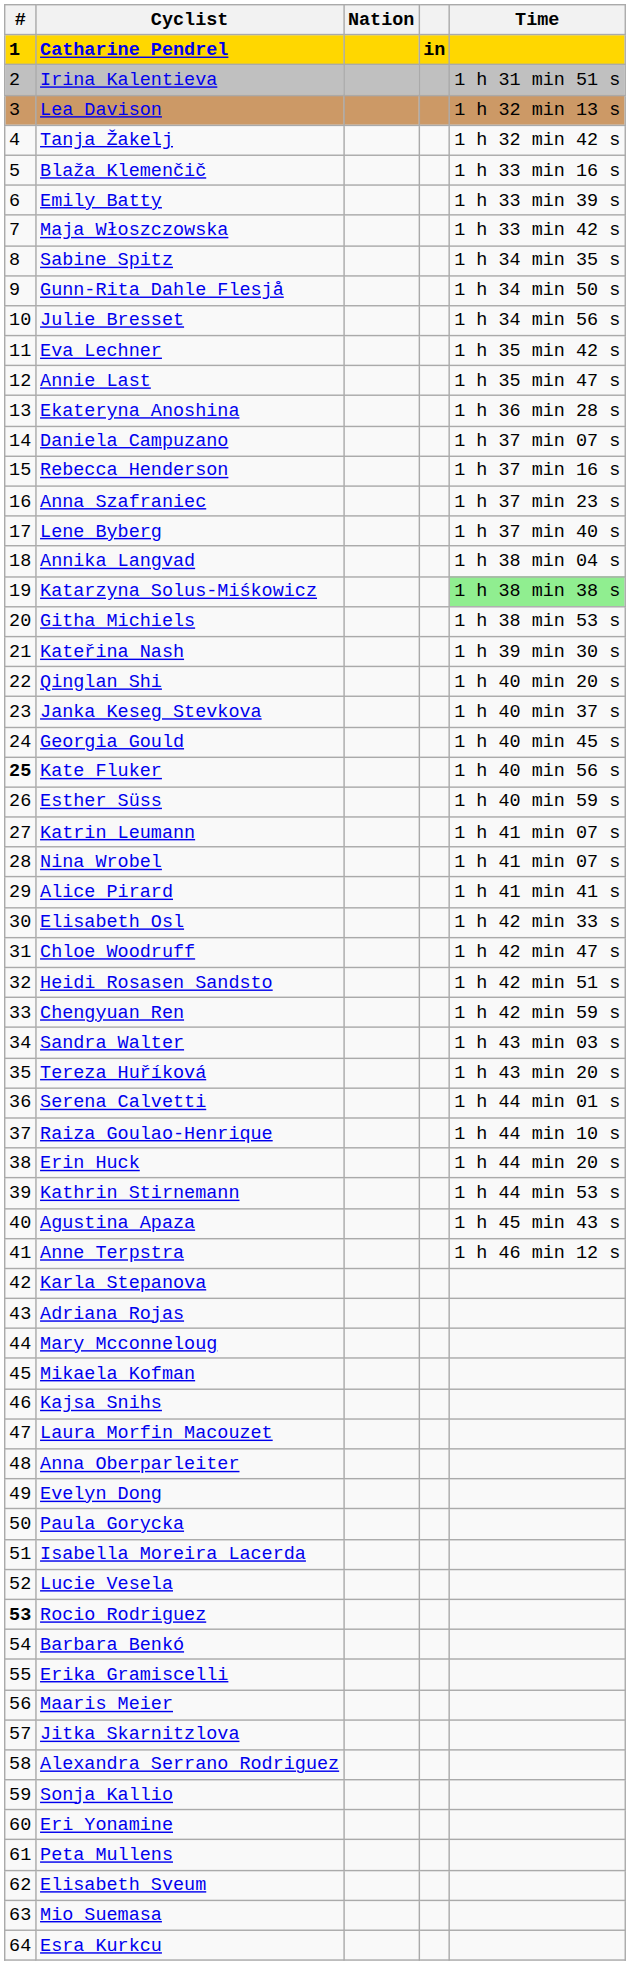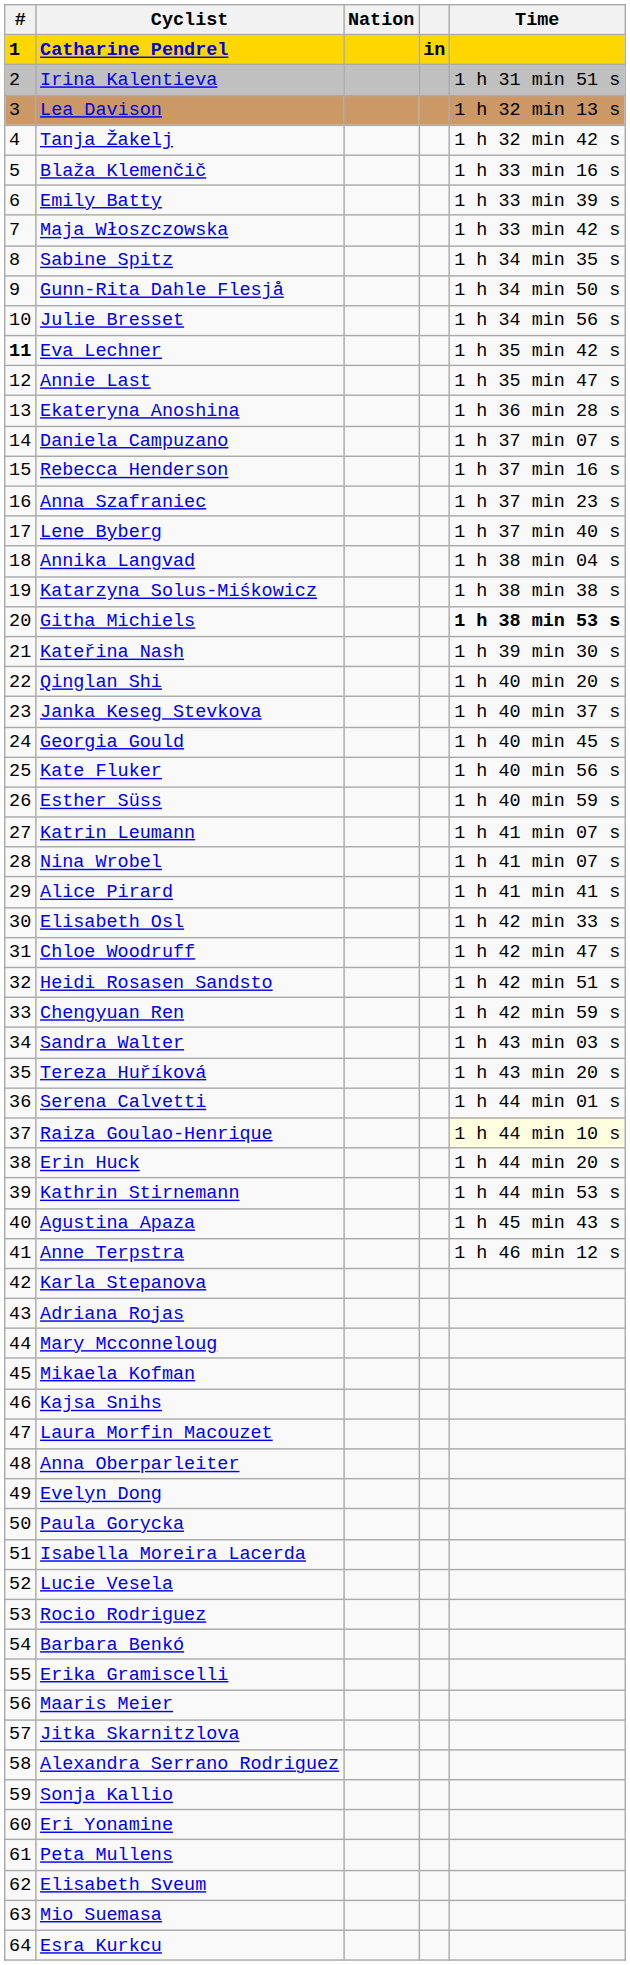Eva Lechner | #: normal -> bold
Katarzyna Solus-Miśkowicz | Time: lightgreen background -> no background
Githa Michiels | Time: normal -> bold
Kate Fluker | #: bold -> normal
Raiza Goulao-Henrique | Time: no background -> lightyellow background
Rocio Rodriguez | #: bold -> normal
